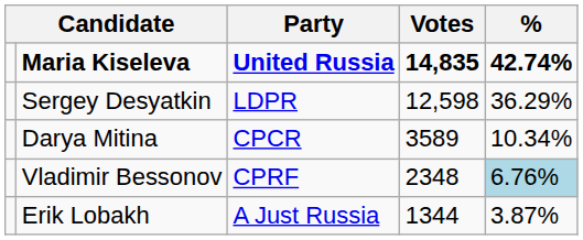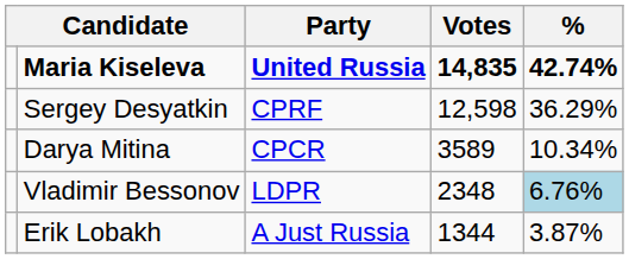Sergey Desyatkin | Party: LDPR -> CPRF
Vladimir Bessonov | Party: CPRF -> LDPR
